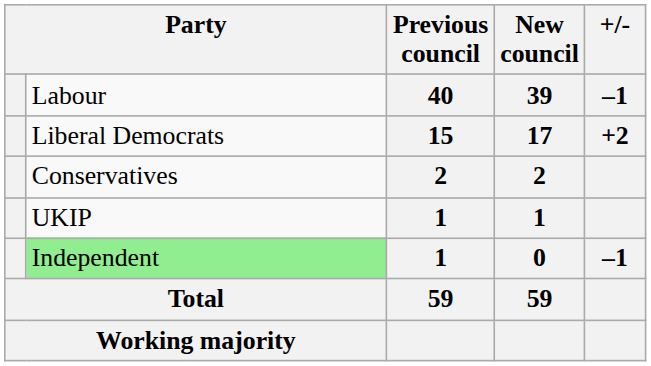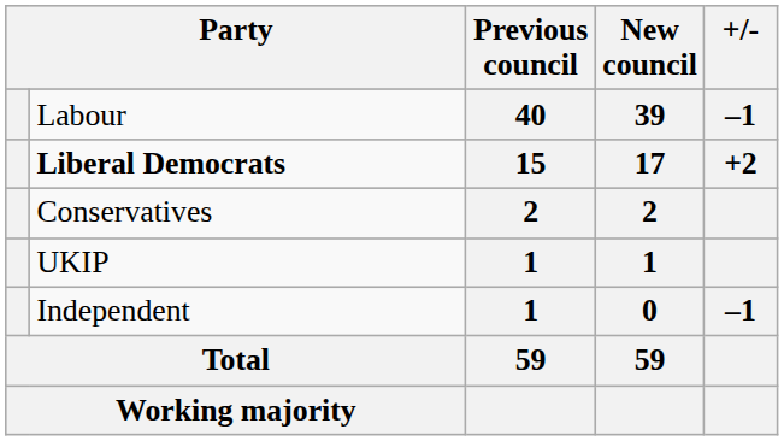Liberal Democrats | column 2: normal -> bold
Independent | column 2: lightgreen background -> no background
